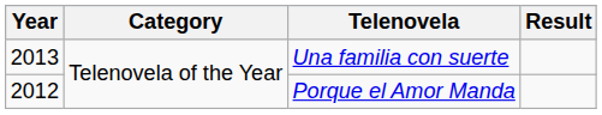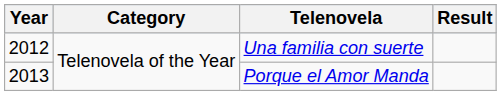Una familia con suerte | Year: 2013 -> 2012
Porque el Amor Manda | Year: 2012 -> 2013
